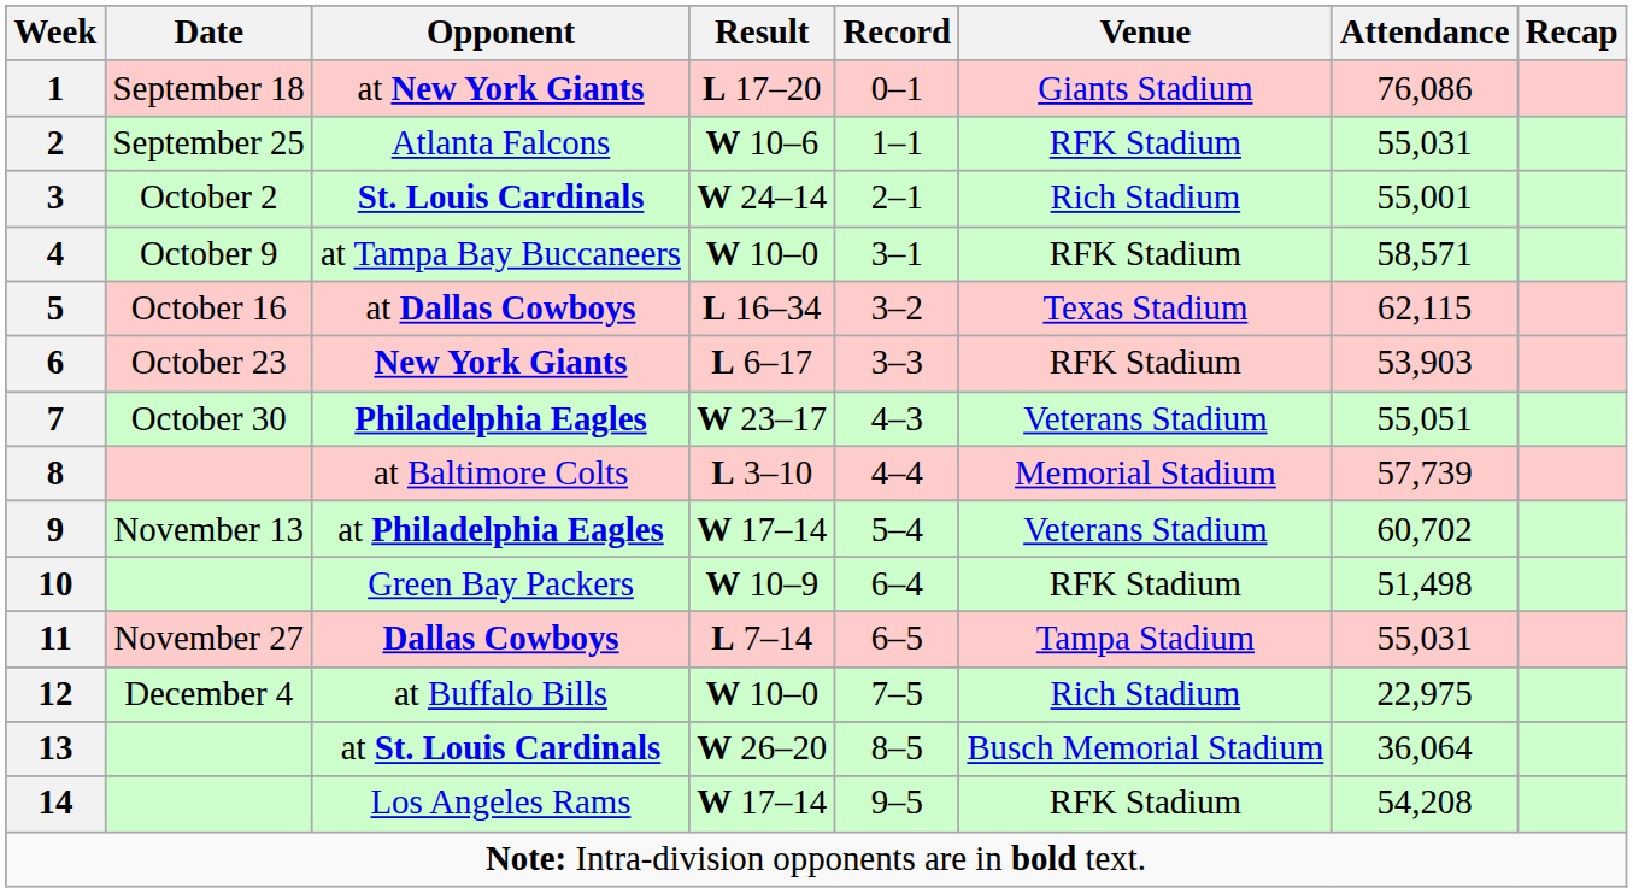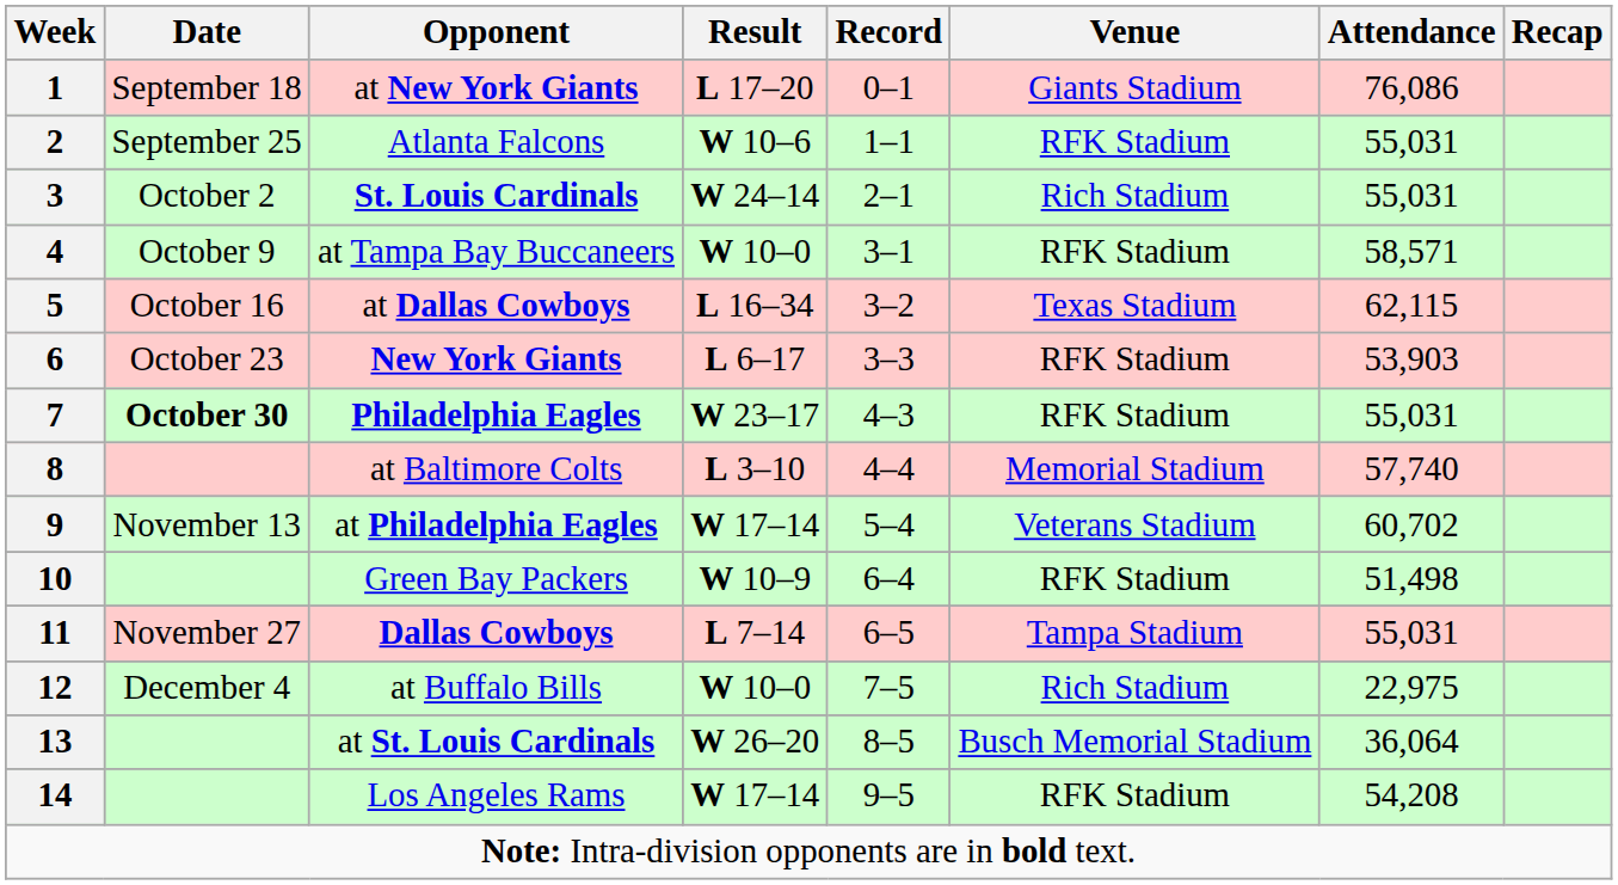3 | Attendance: 55,001 -> 55,031
7 | Date: normal -> bold
7 | Venue: Veterans Stadium -> RFK Stadium
7 | Attendance: 55,051 -> 55,031
8 | Attendance: 57,739 -> 57,740
